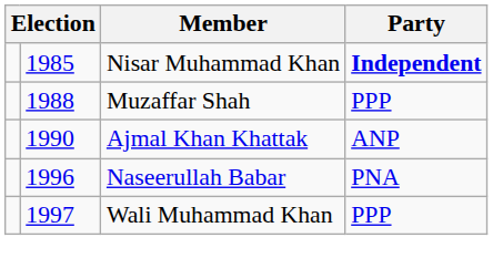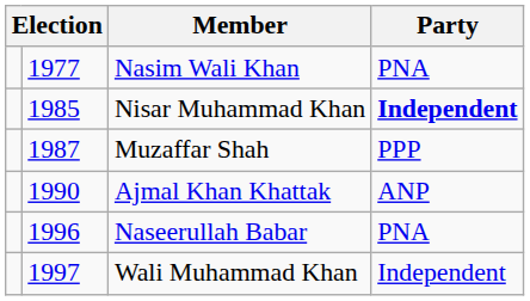+ row: 1977 | Nasim Wali Khan | PNA
Muzaffar Shah | column 2: 1988 -> 1987
Wali Muhammad Khan | Party: PPP -> Independent
